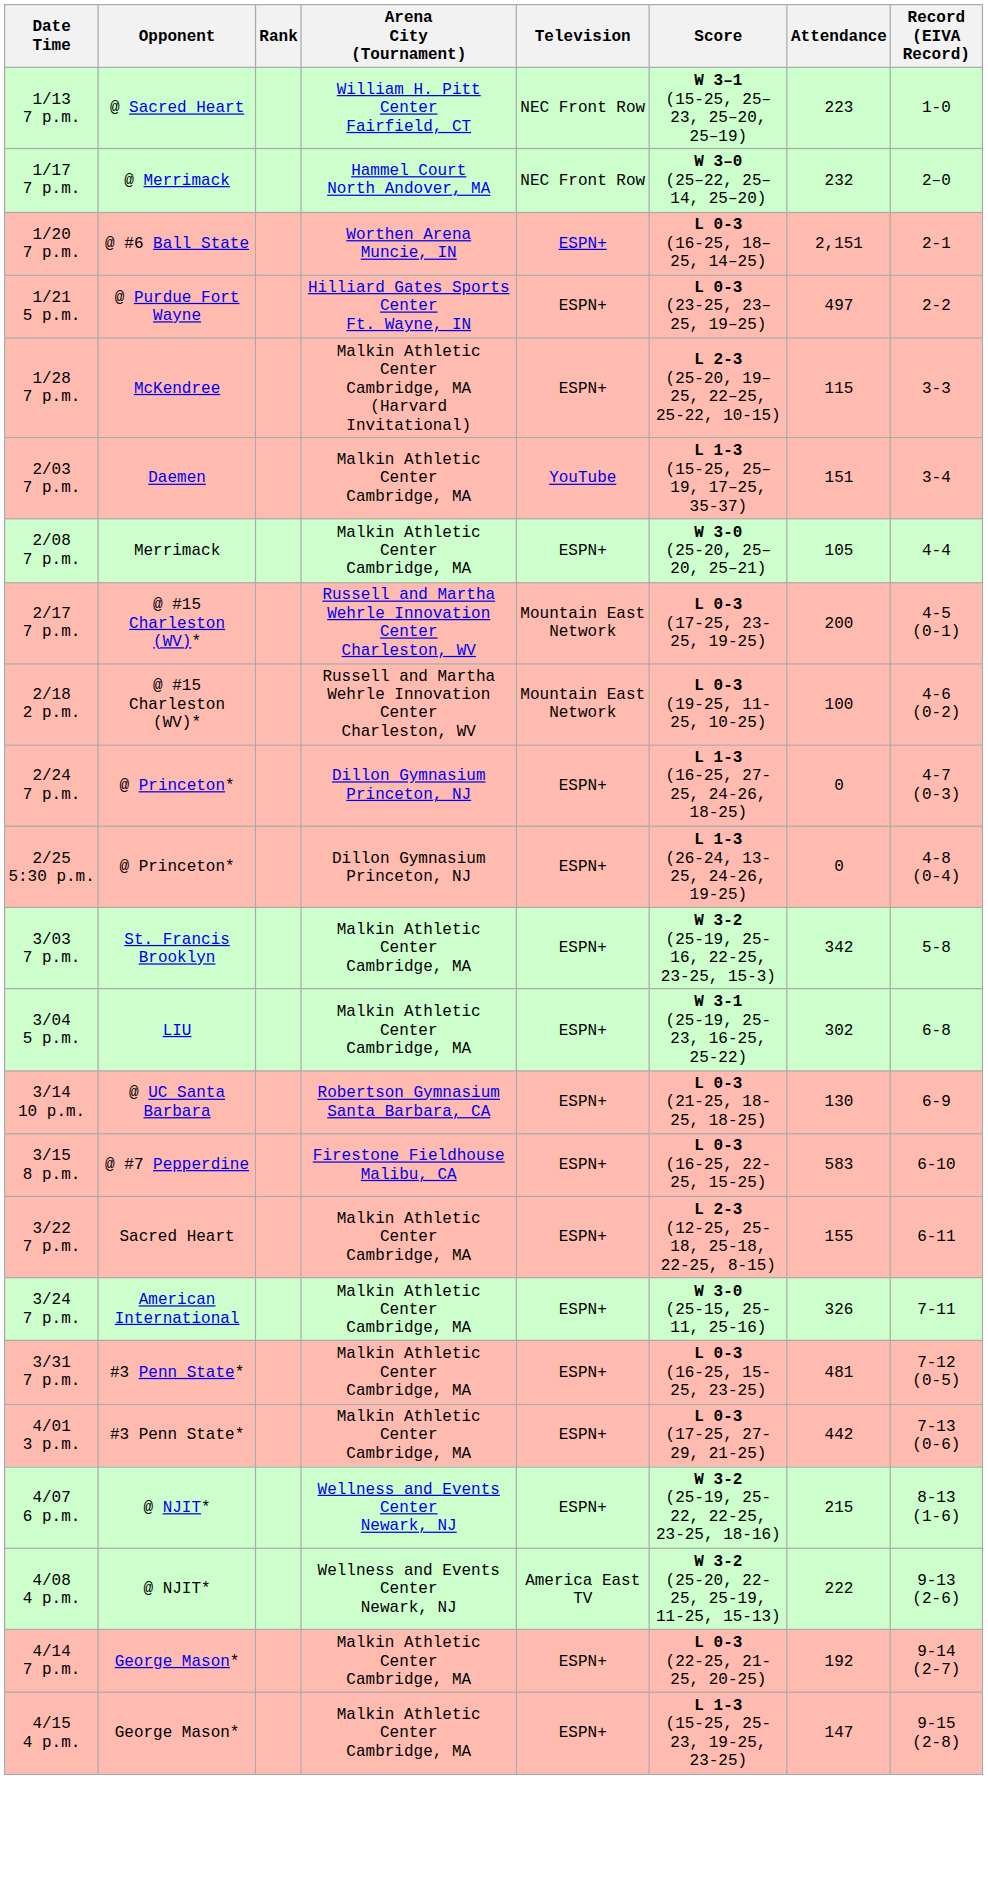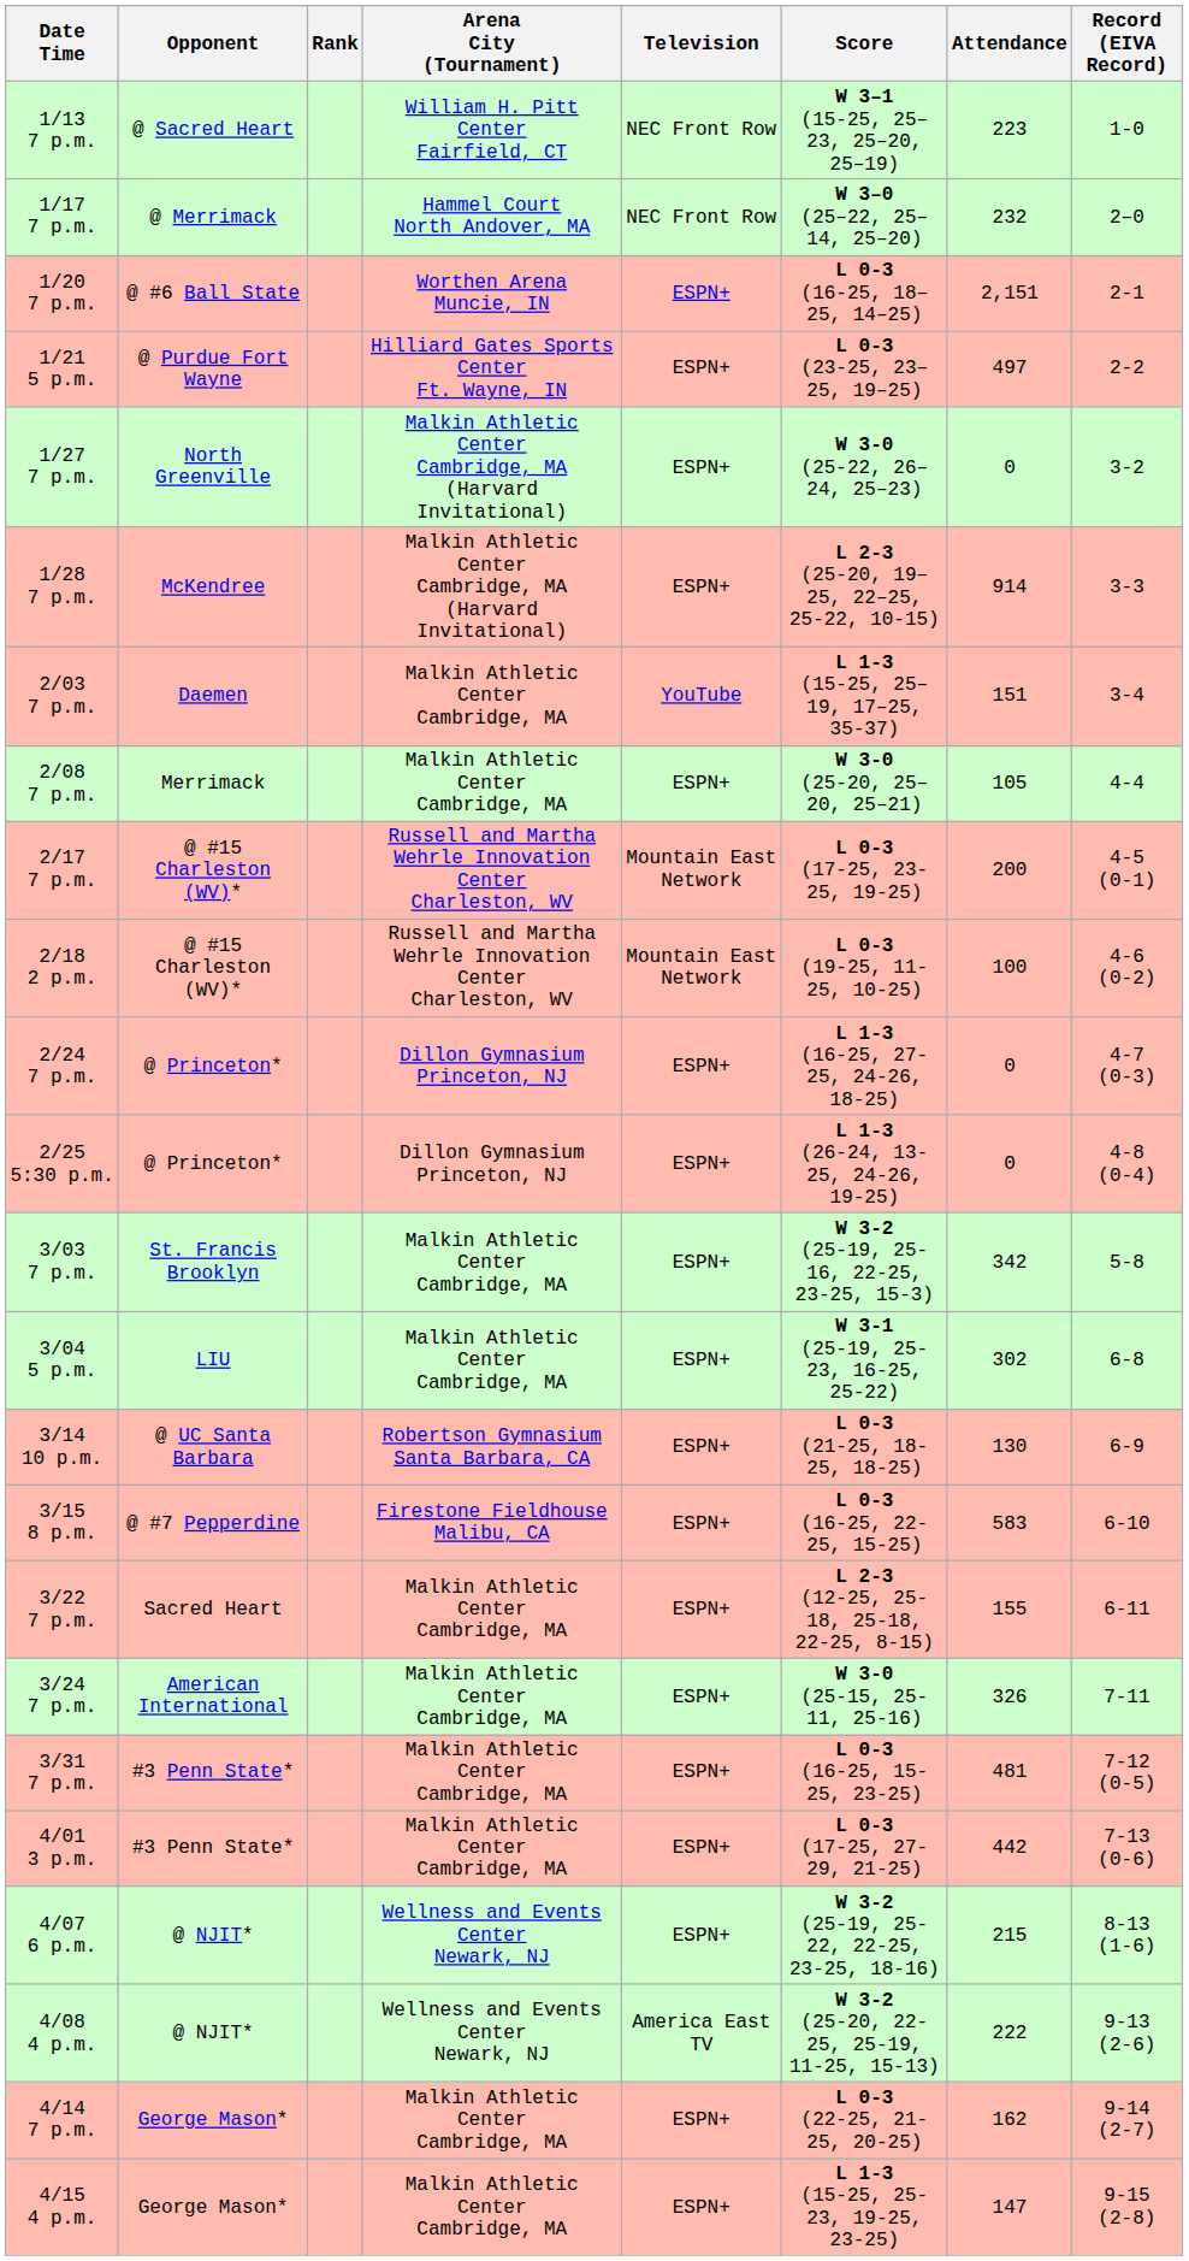+ row: 1/27 7 p.m. | North Greenville | Malkin Athletic Center Cambridge, MA (Harvard Invitational) | ESPN+ | W 3-0 (25-22, 26–24, 25–23) | 0 | 3-2
1/28 7 p.m. | Attendance: 115 -> 914
4/14 7 p.m. | Attendance: 192 -> 162
